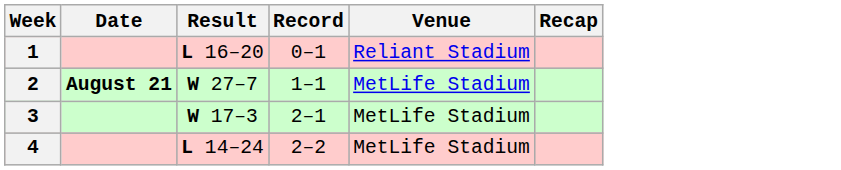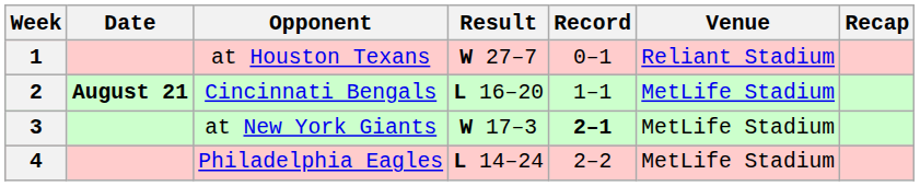+ column: Opponent | at Houston Texans | Cincinnati Bengals | at New York Giants | Philadelphia Eagles
1 | Result: L 16–20 -> W 27–7
2 | Result: W 27–7 -> L 16–20
3 | Record: normal -> bold
